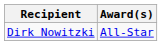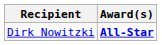row 2 | Award(s): normal -> bold
